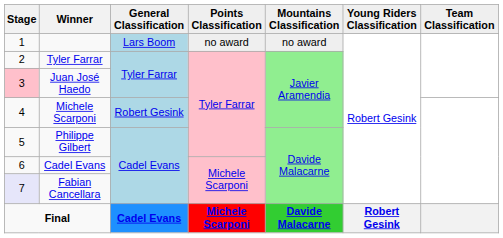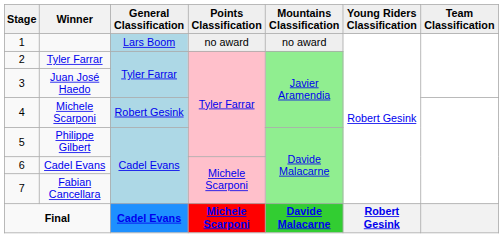Juan José Haedo | Stage: pink background -> no background
Fabian Cancellara | Stage: lavender background -> no background
